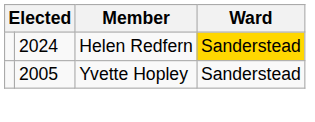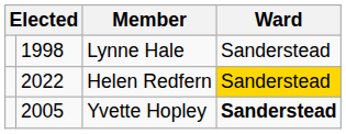+ row: 1998 | Lynne Hale | Sanderstead
Helen Redfern | column 2: 2024 -> 2022
Yvette Hopley | Ward: normal -> bold
